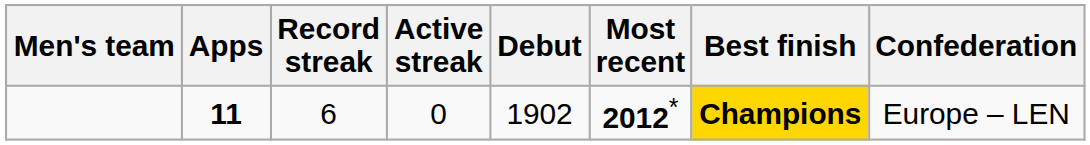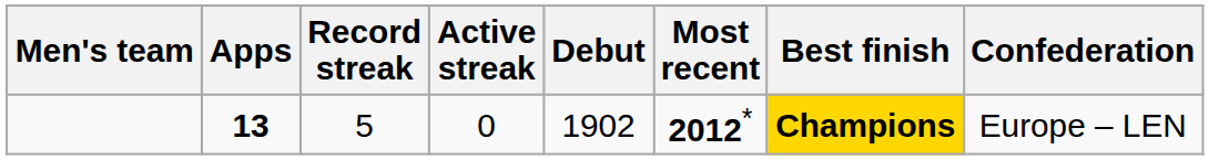row 2 | Apps: 11 -> 13
row 2 | Record streak: 6 -> 5
